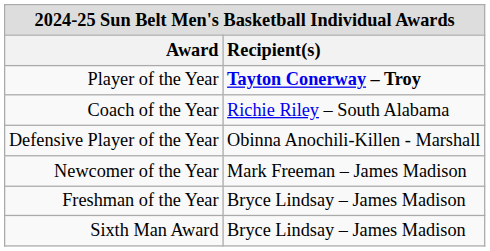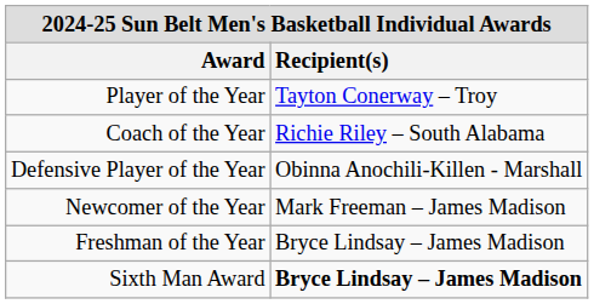Player of the Year | Recipient(s): bold -> normal
Sixth Man Award | Recipient(s): normal -> bold
